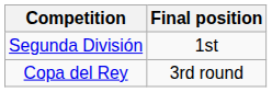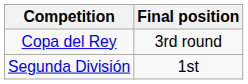rows swapped: Segunda División <-> Copa del Rey
